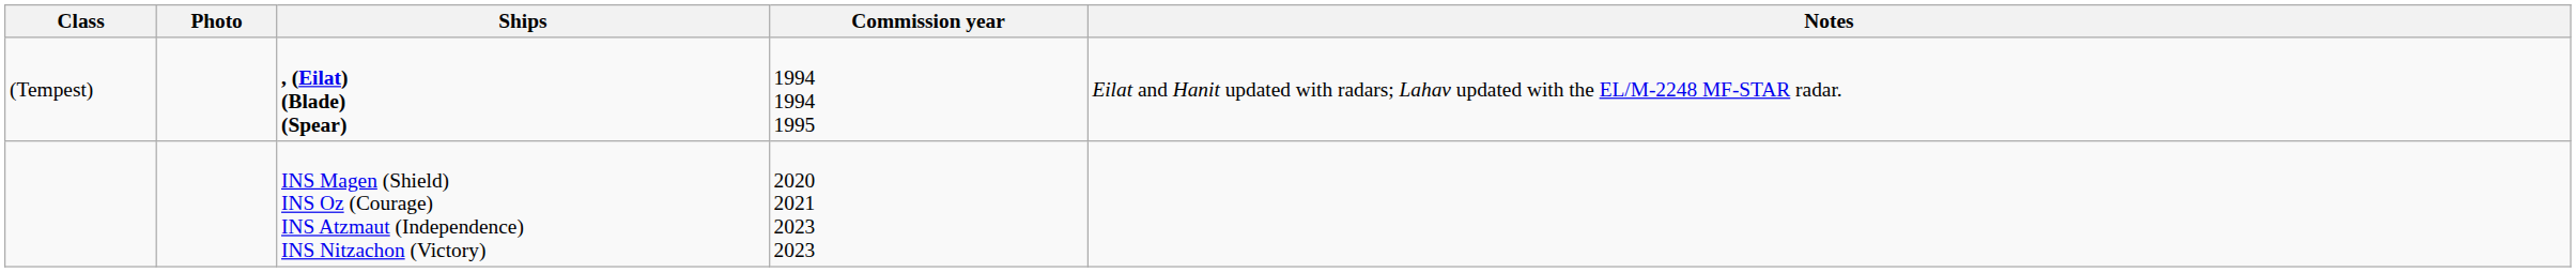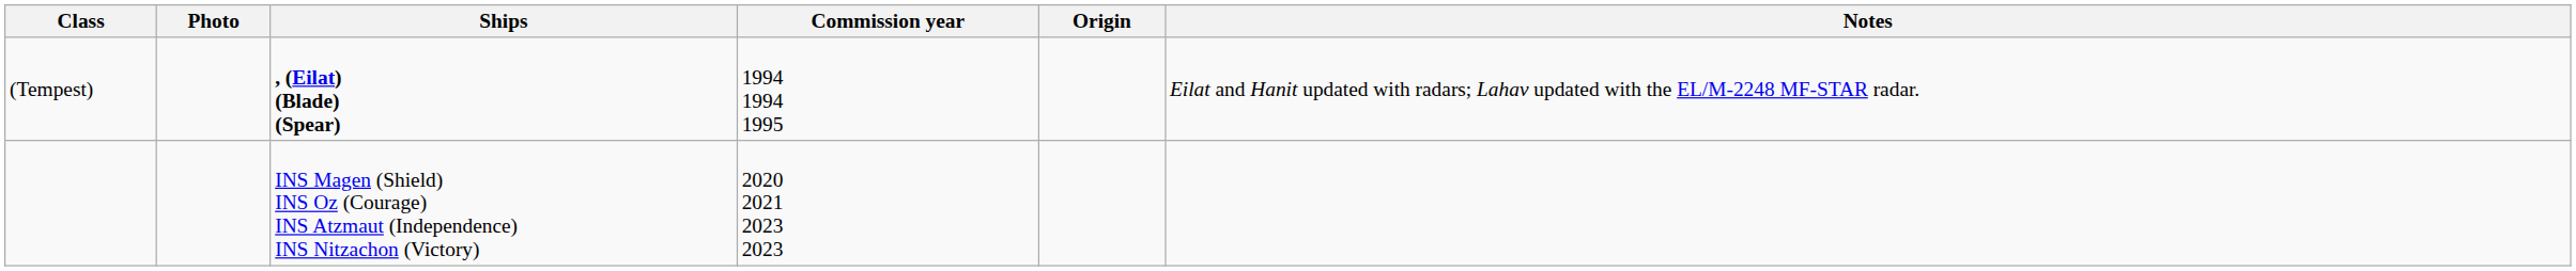+ column: Origin
